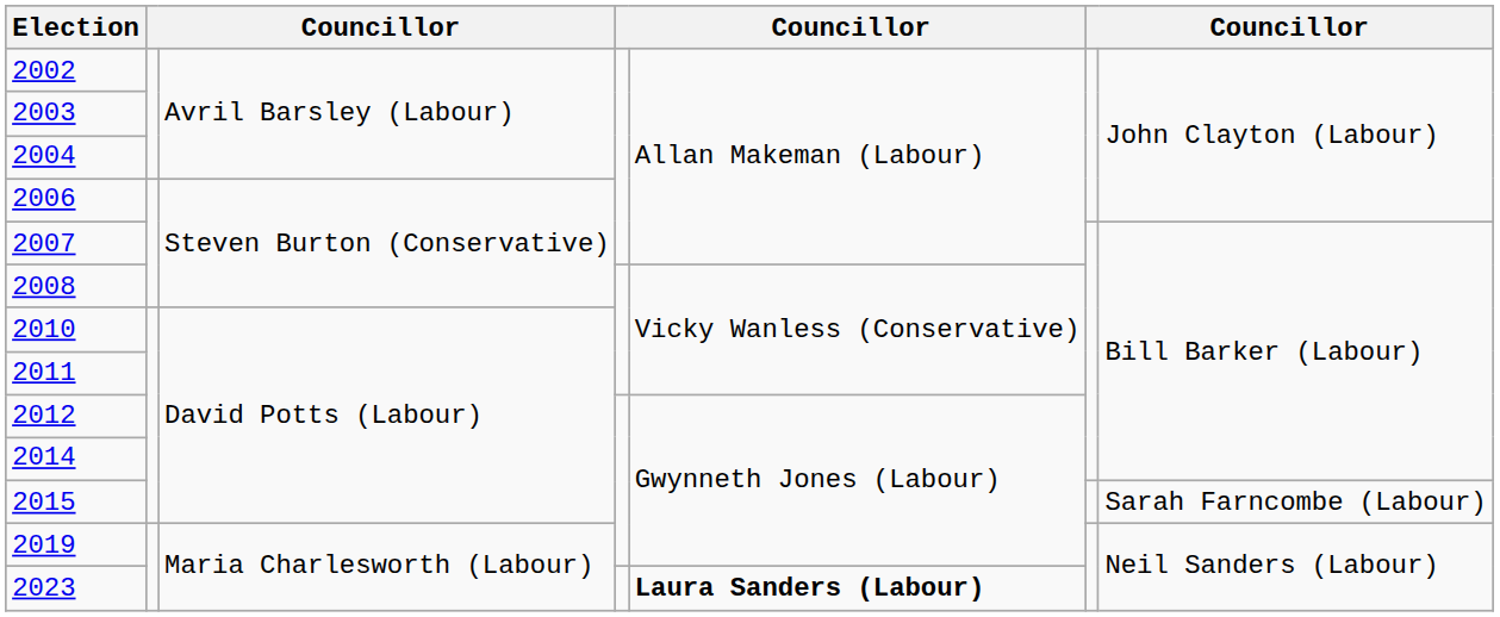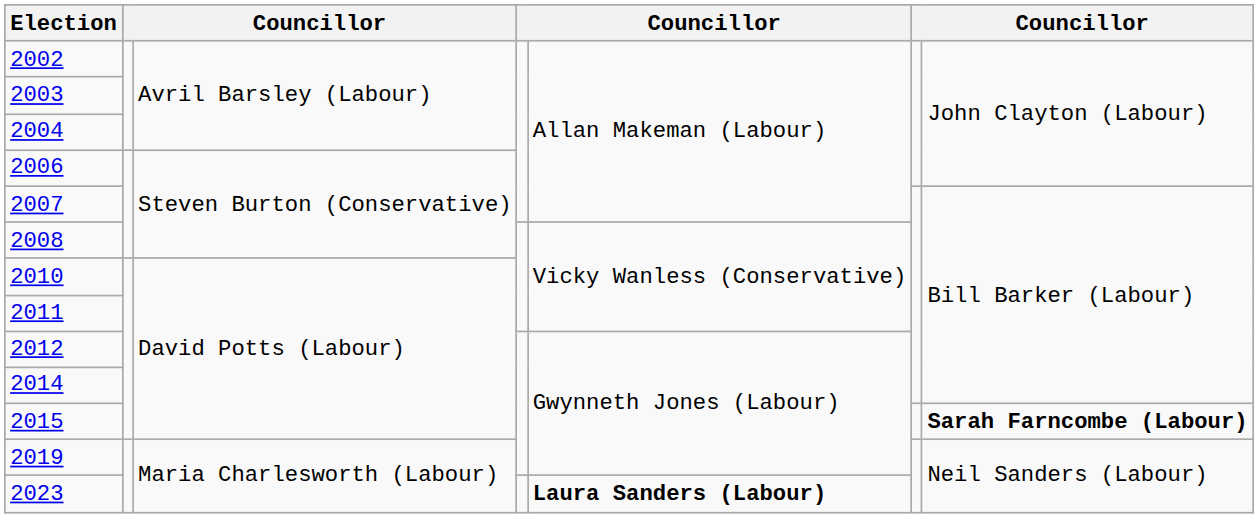2015 | column 7: normal -> bold
